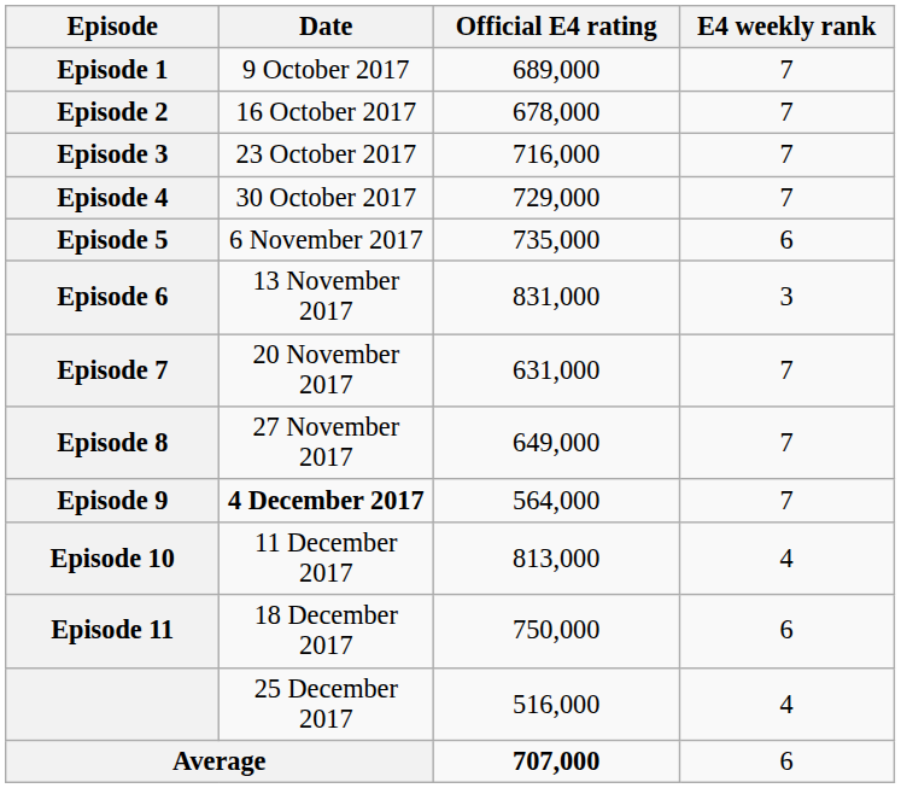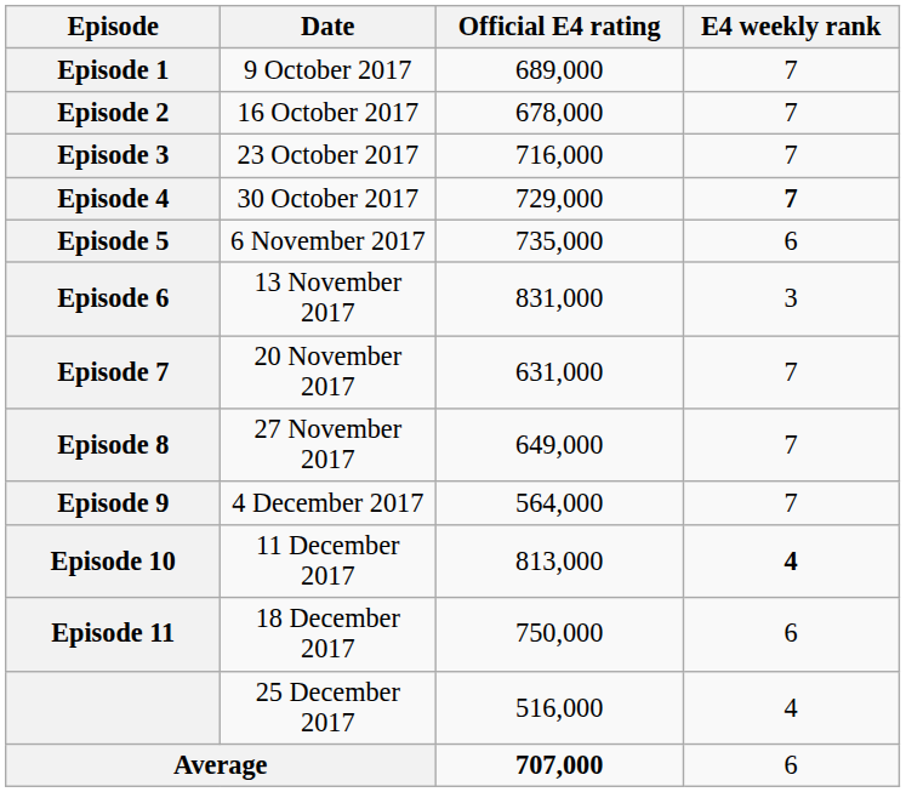Episode 4 | E4 weekly rank: normal -> bold
Episode 9 | Date: bold -> normal
Episode 10 | E4 weekly rank: normal -> bold
